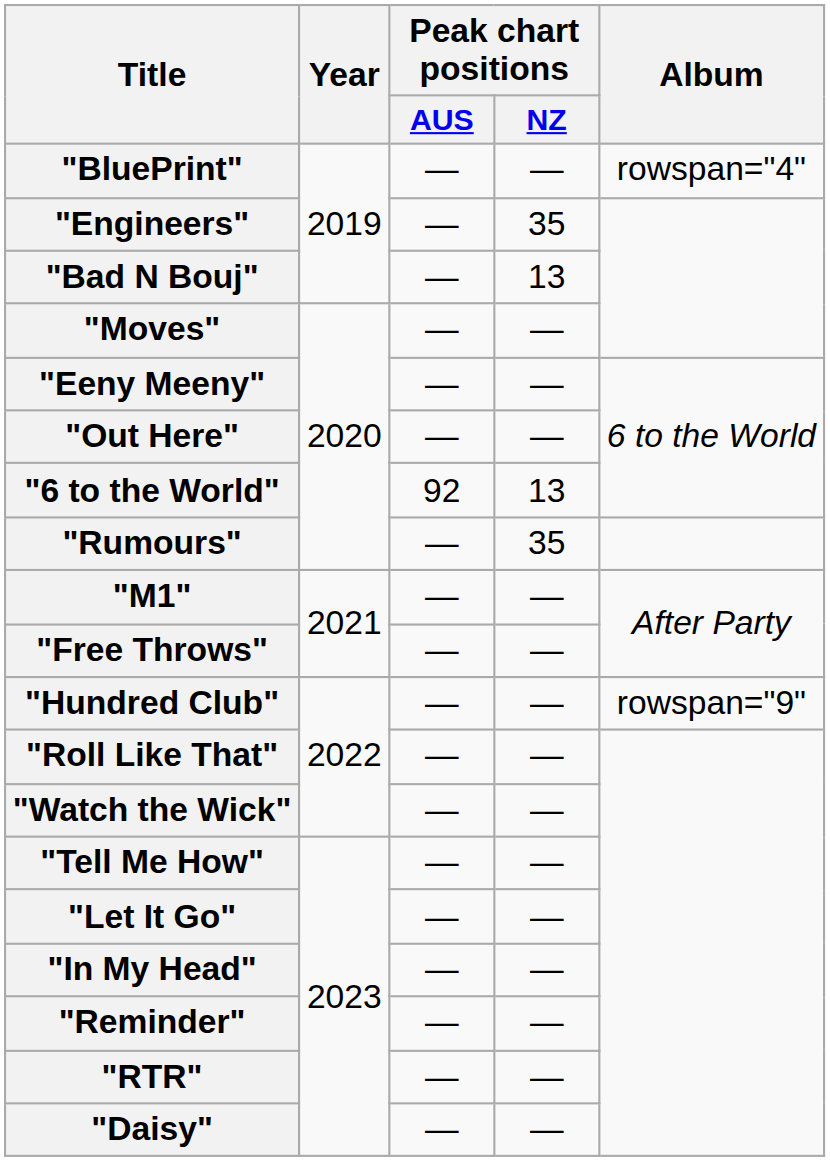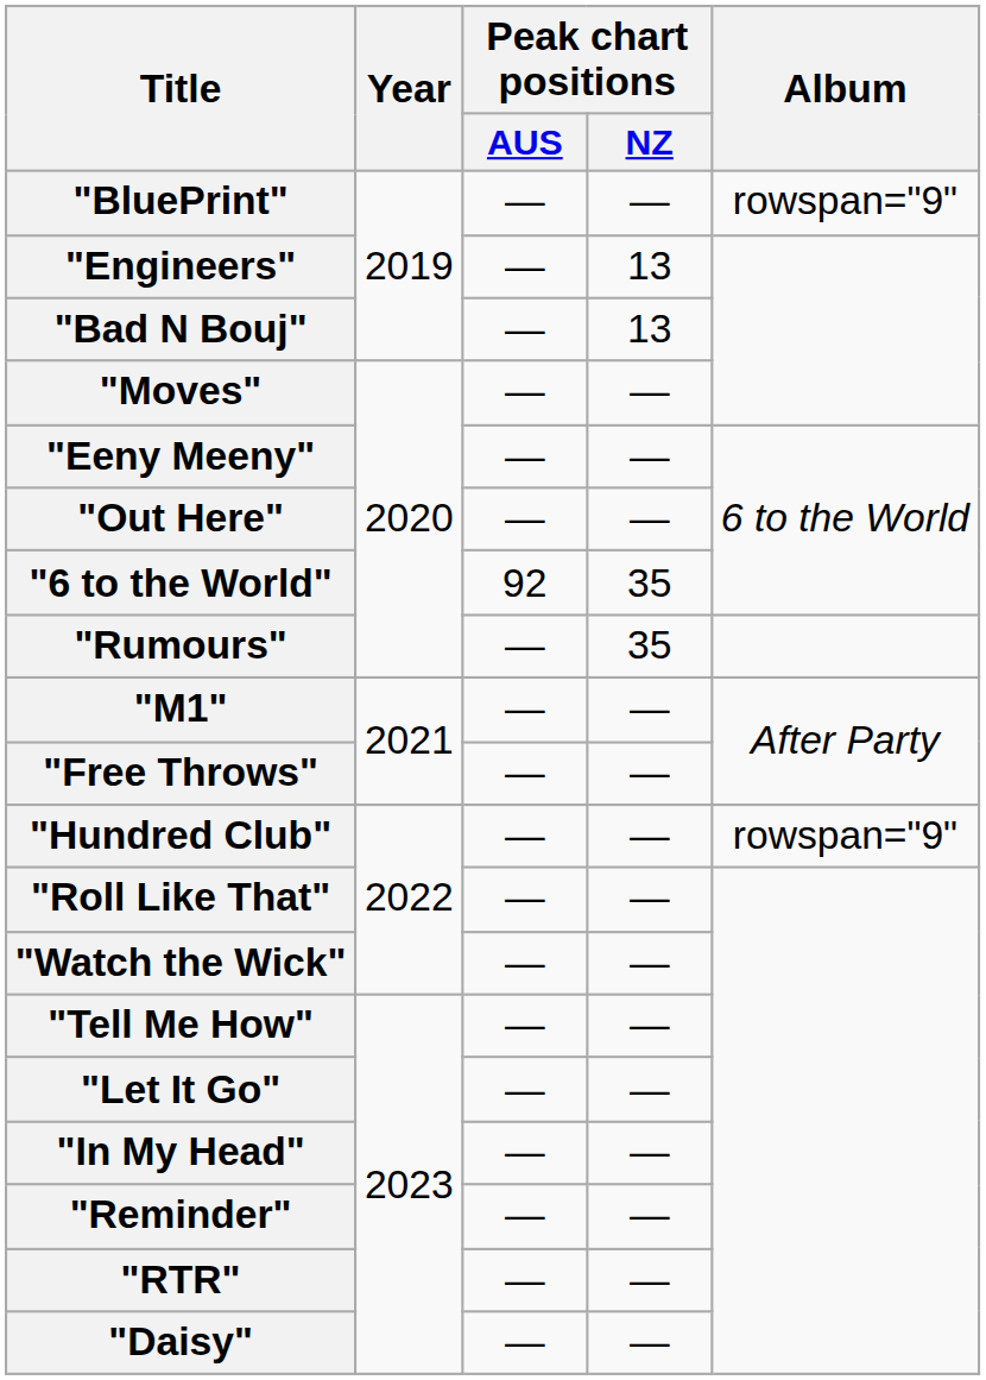"BluePrint" | Album: rowspan="4" -> rowspan="9"
"Engineers" | Peak chart positions / NZ: 35 -> 13
"6 to the World" | Peak chart positions / NZ: 13 -> 35
